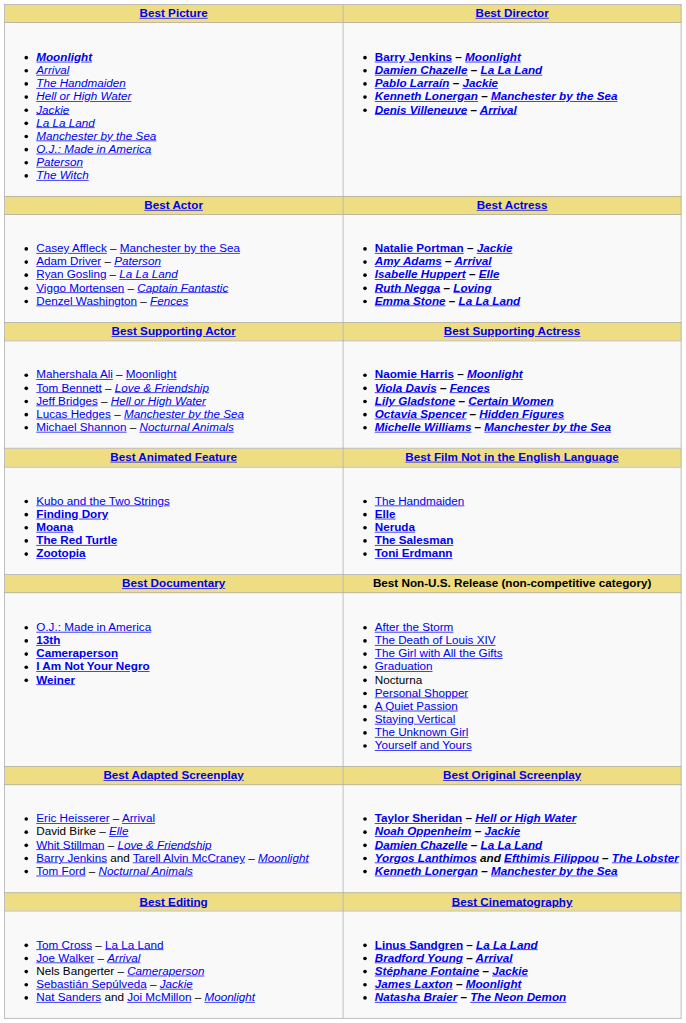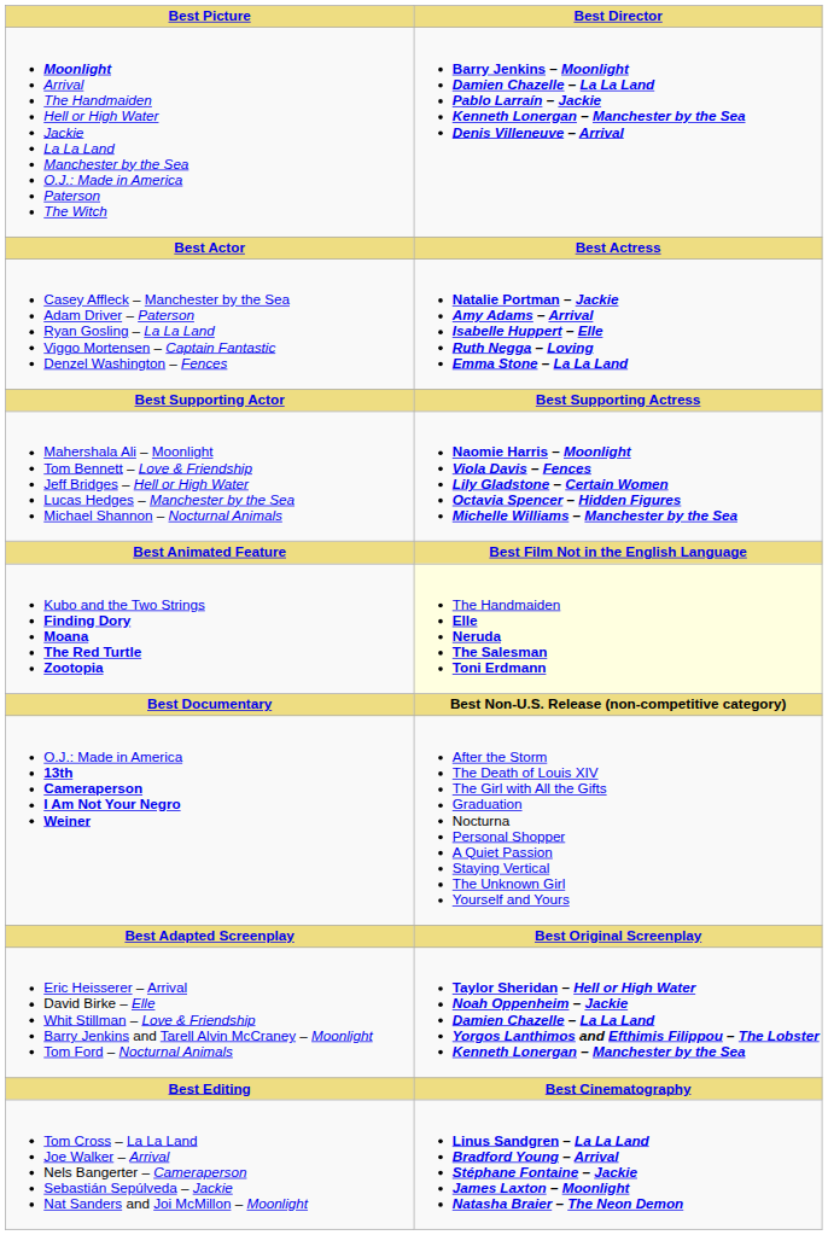row 8 | Best Director: no background -> lightyellow background
